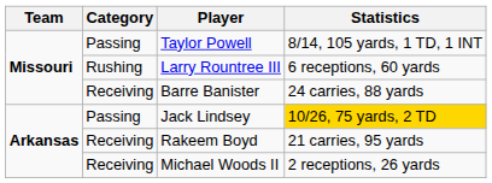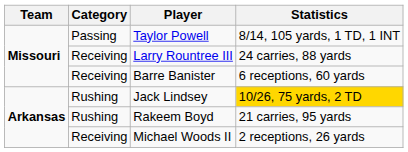Larry Rountree III | Category: Rushing -> Receiving
Larry Rountree III | Statistics: 6 receptions, 60 yards -> 24 carries, 88 yards
Barre Banister | Statistics: 24 carries, 88 yards -> 6 receptions, 60 yards
Jack Lindsey | Category: Passing -> Rushing
Rakeem Boyd | Category: Receiving -> Rushing
